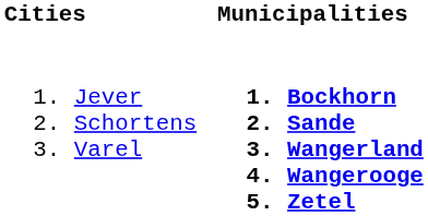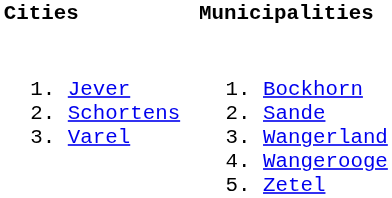Jever Schortens Varel | Municipalities: bold -> normal
